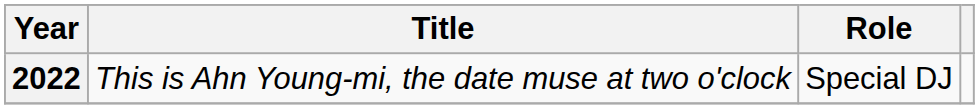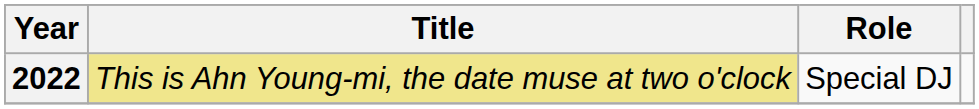2022 | Title: no background -> khaki background
